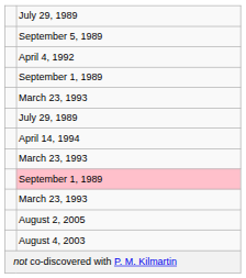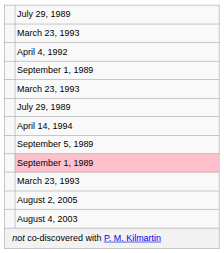row 2 | column 2: September 5, 1989 -> March 23, 1993
row 8 | column 2: March 23, 1993 -> September 5, 1989
